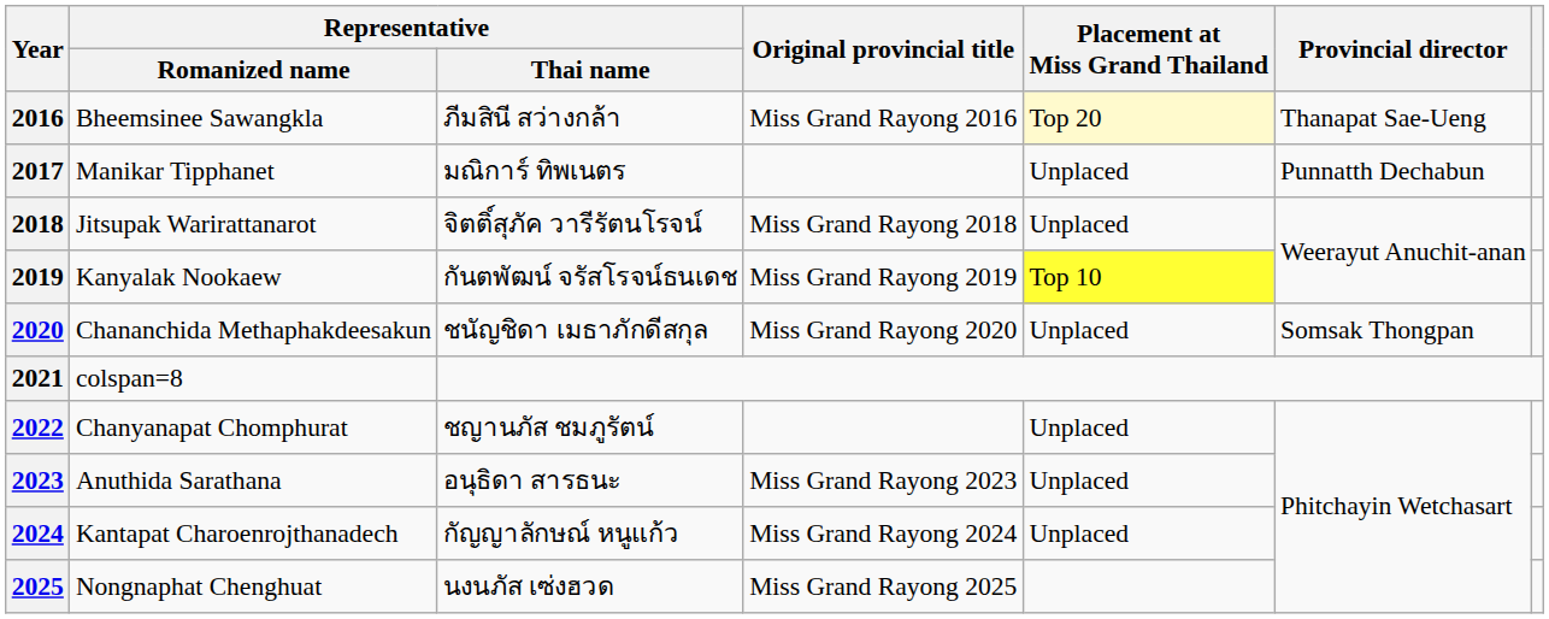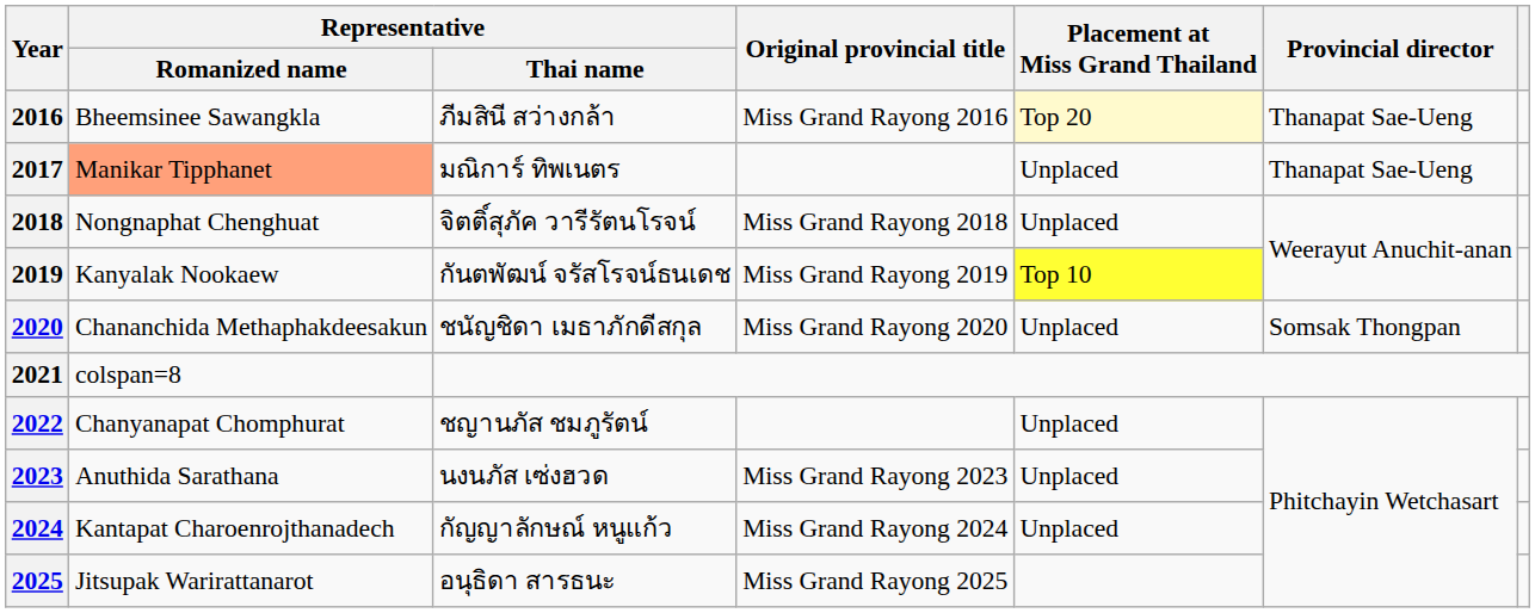2017 | Representative / Romanized name: no background -> lightsalmon background
2017 | Provincial director: Punnatth Dechabun -> Thanapat Sae-Ueng
2018 | Representative / Romanized name: Jitsupak Warirattanarot -> Nongnaphat Chenghuat
2023 | Representative / Thai name: อนุธิดา สารธนะ -> นงนภัส เซ่งฮวด
2025 | Representative / Romanized name: Nongnaphat Chenghuat -> Jitsupak Warirattanarot
2025 | Representative / Thai name: นงนภัส เซ่งฮวด -> อนุธิดา สารธนะ
